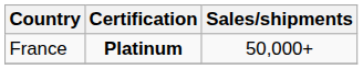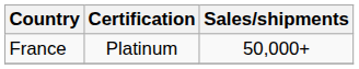France | Certification: bold -> normal
